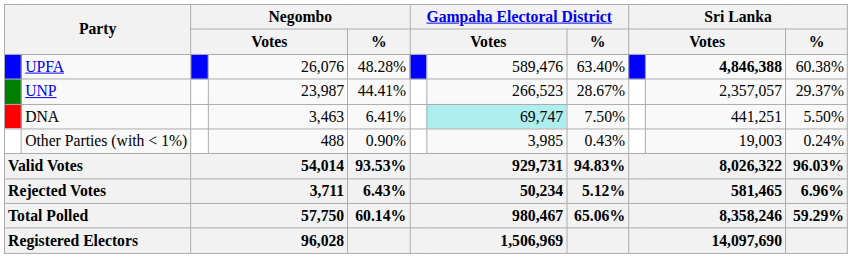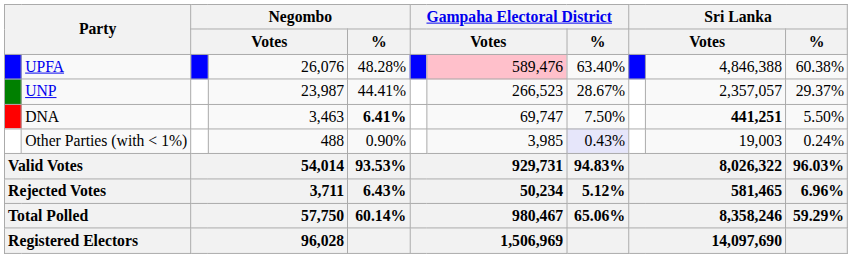UPFA | column 7: no background -> pink background
UPFA | column 10: bold -> normal
DNA | Negombo / %: normal -> bold
DNA | column 7: paleturquoise background -> no background
DNA | column 10: normal -> bold
Other Parties (with < 1%) | Gampaha Electoral District / %: no background -> lavender background
